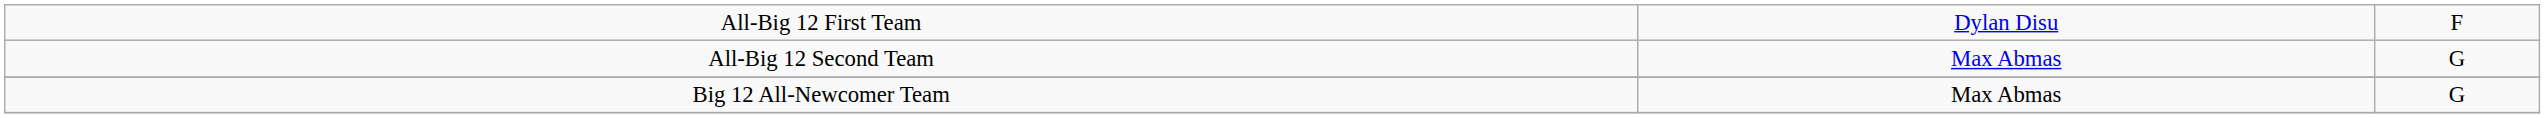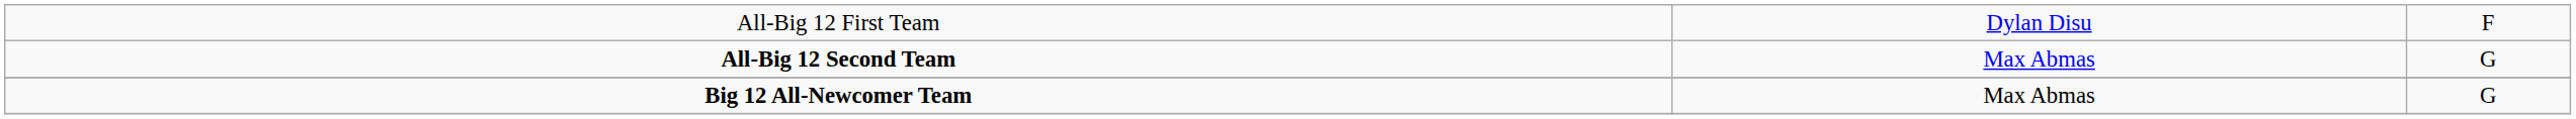row 2 | column 1: normal -> bold
row 3 | column 1: normal -> bold
